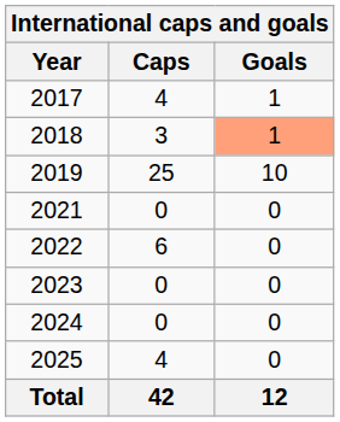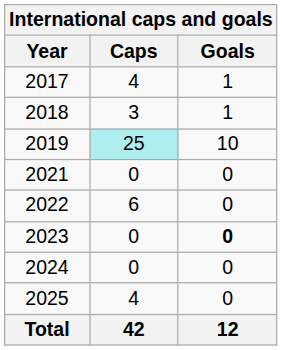2018 | Goals: lightsalmon background -> no background
2019 | Caps: no background -> paleturquoise background
2023 | Goals: normal -> bold
